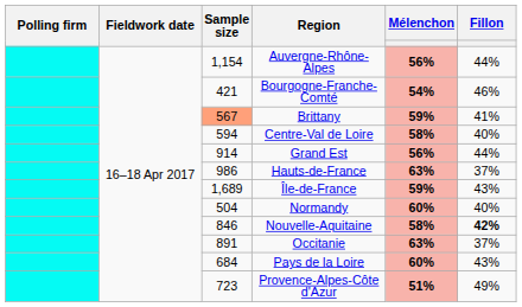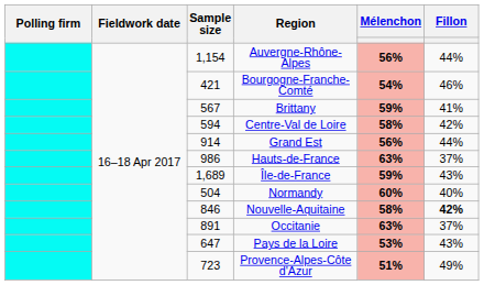Brittany | Sample size: lightsalmon background -> no background
Centre-Val de Loire | Fillon: 40% -> 42%
Pays de la Loire | Sample size: 684 -> 647
Pays de la Loire | Mélenchon: 60% -> 53%
